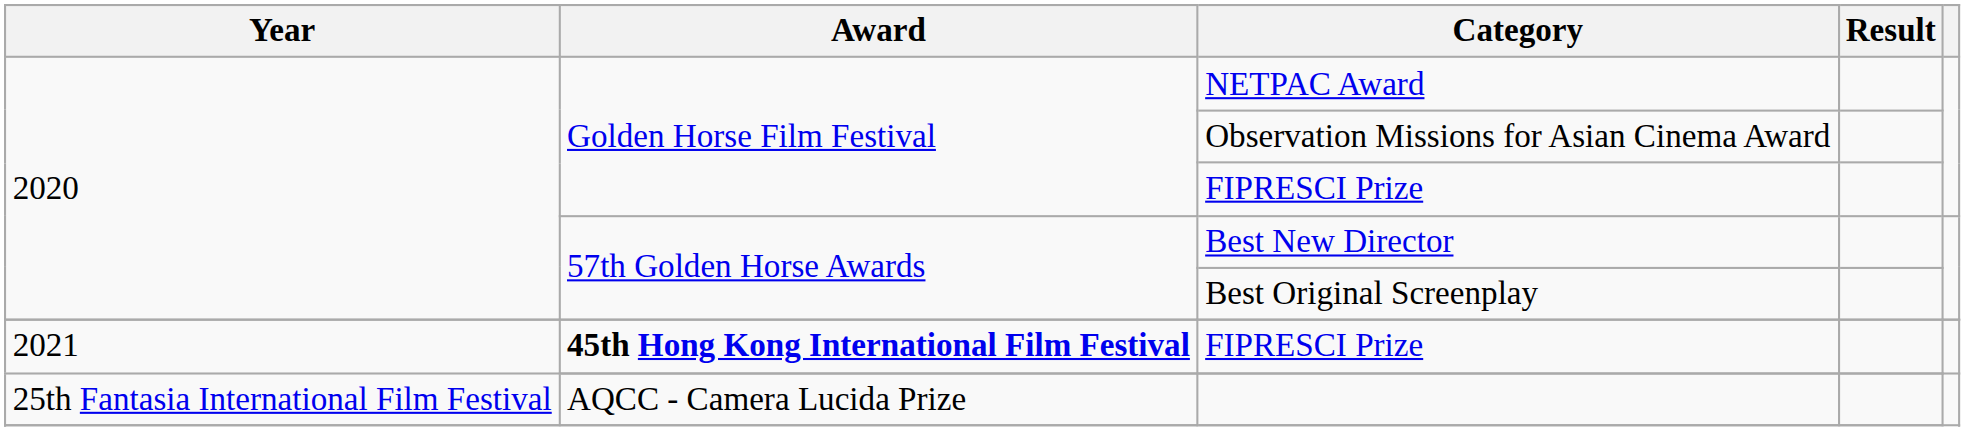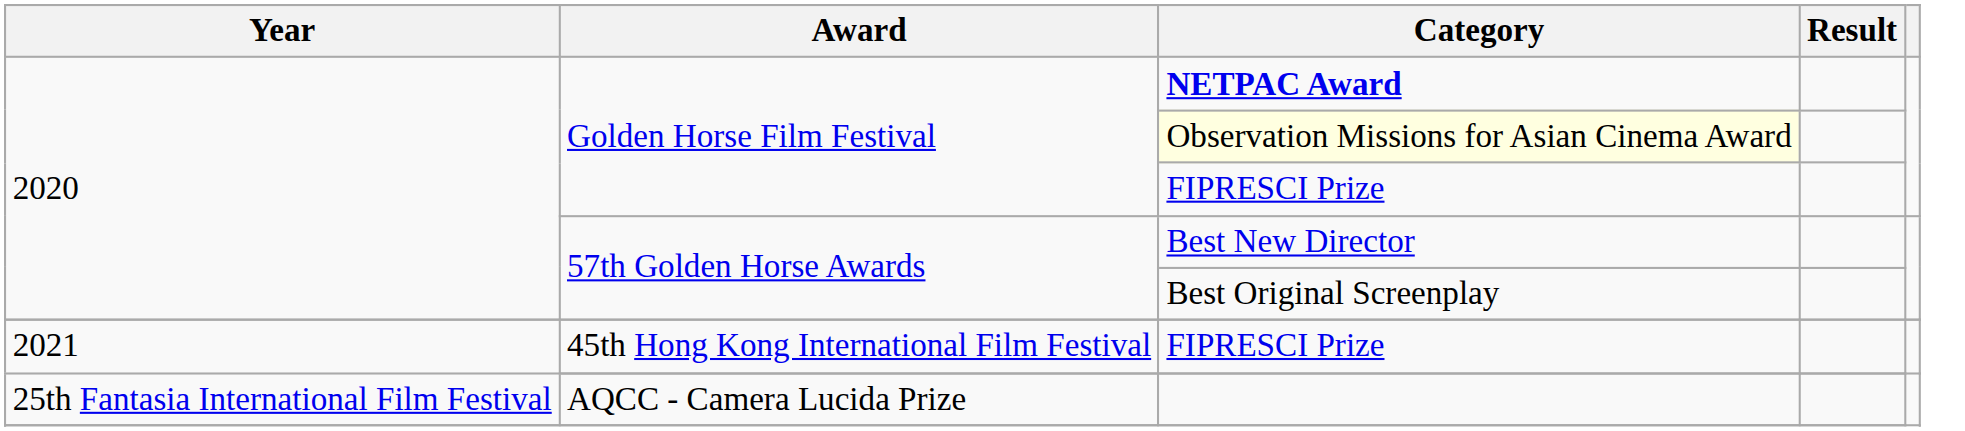NETPAC Award | Category: normal -> bold
Observation Missions for Asian Cinema Award | Category: no background -> lightyellow background
45th Hong Kong International Film Festival / FIPRESCI Prize | Award: bold -> normal
